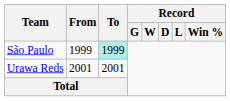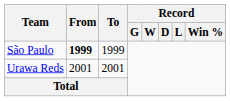São Paulo | From: normal -> bold
São Paulo | To: paleturquoise background -> no background
